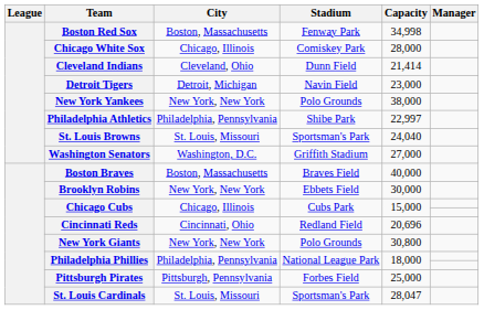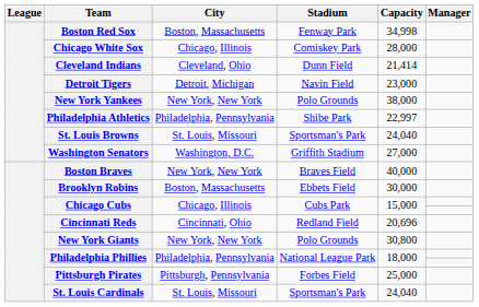Boston Braves | City: Boston, Massachusetts -> New York, New York
Brooklyn Robins | City: New York, New York -> Boston, Massachusetts
St. Louis Cardinals | Capacity: 28,047 -> 24,040
